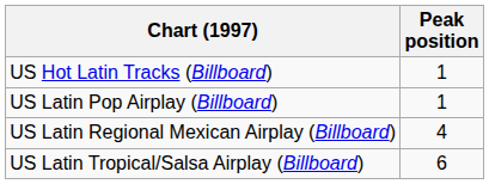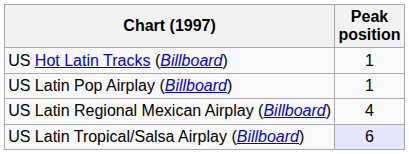US Latin Tropical/Salsa Airplay (Billboard) | Peak position: no background -> lavender background
